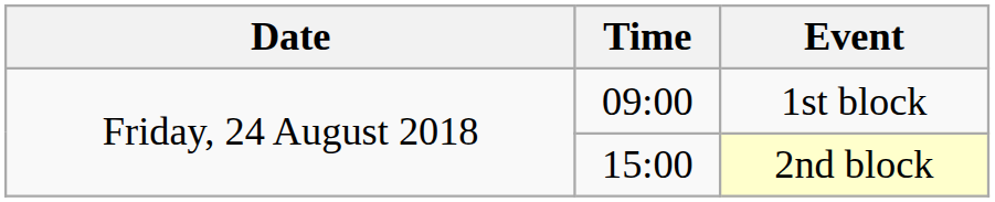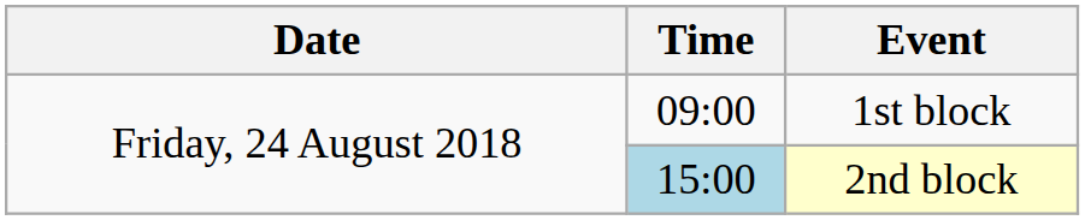2nd block | Time: no background -> lightblue background
